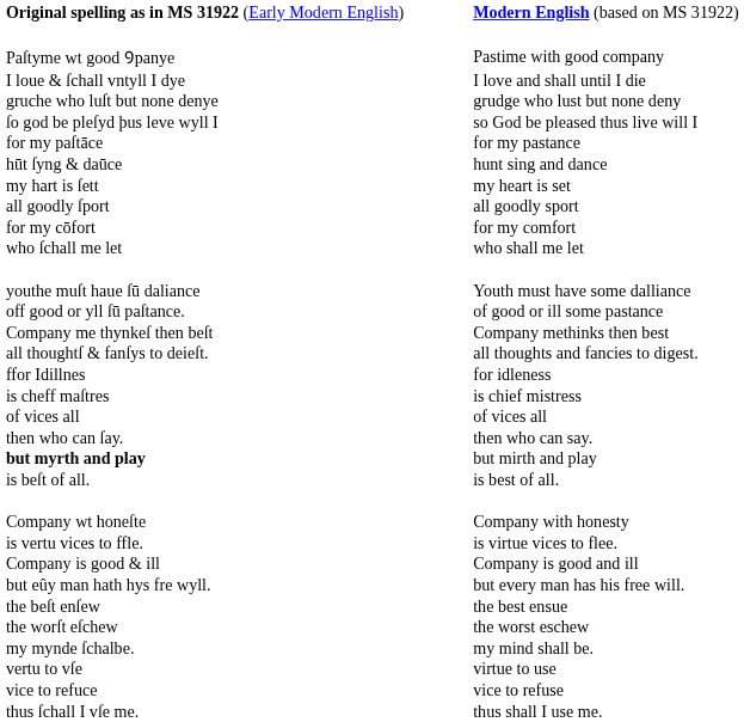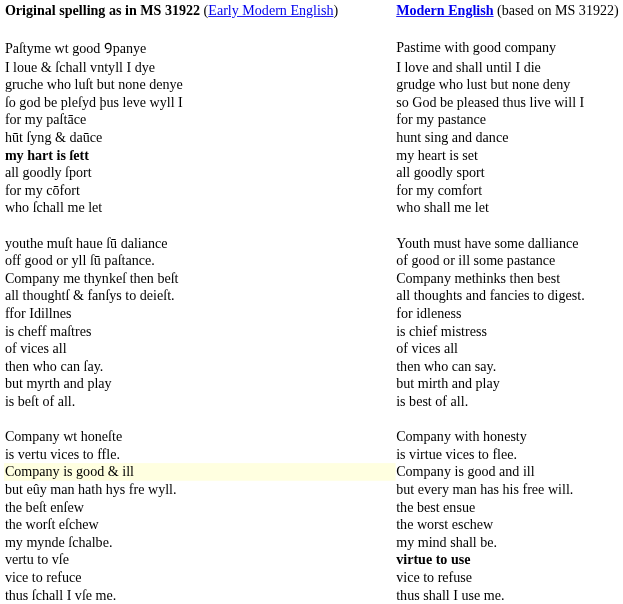my hart is ſett | column 1: normal -> bold
but myrth and play | column 1: bold -> normal
Company is good & ill | column 1: no background -> lightyellow background
vertu to vſe | column 2: normal -> bold
